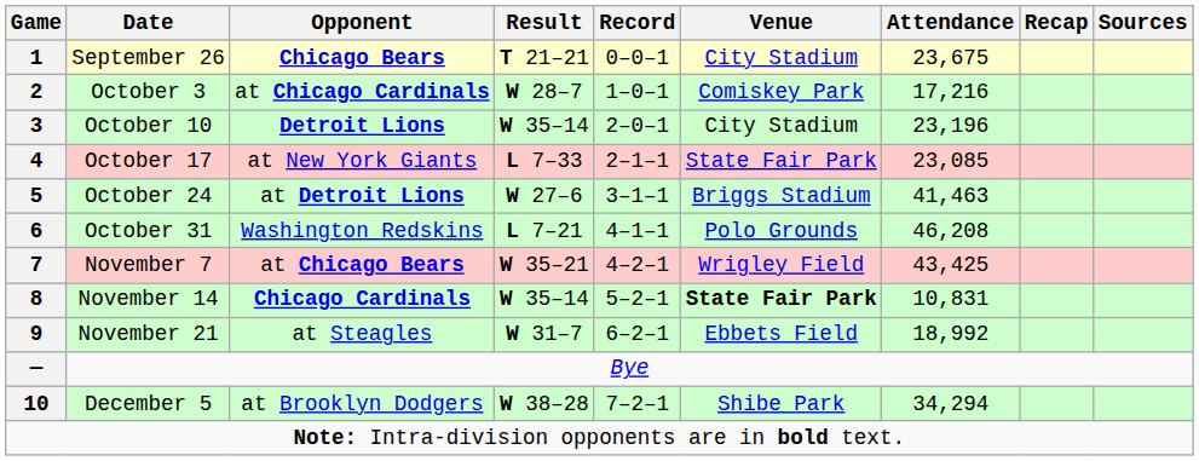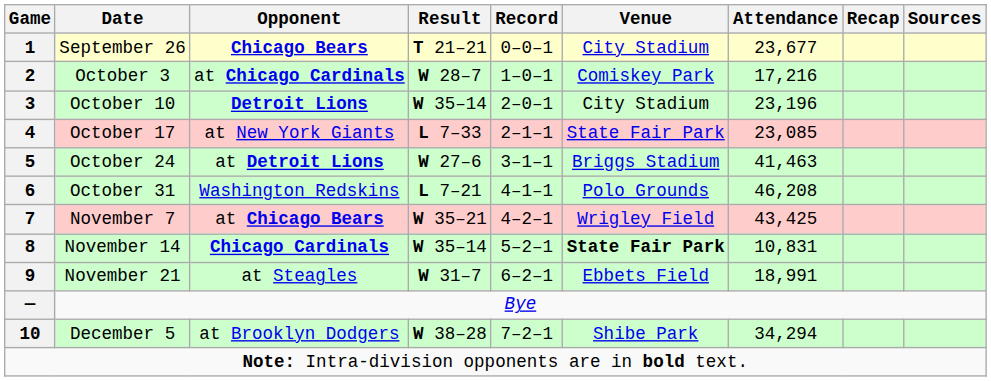1 | Attendance: 23,675 -> 23,677
9 | Attendance: 18,992 -> 18,991
